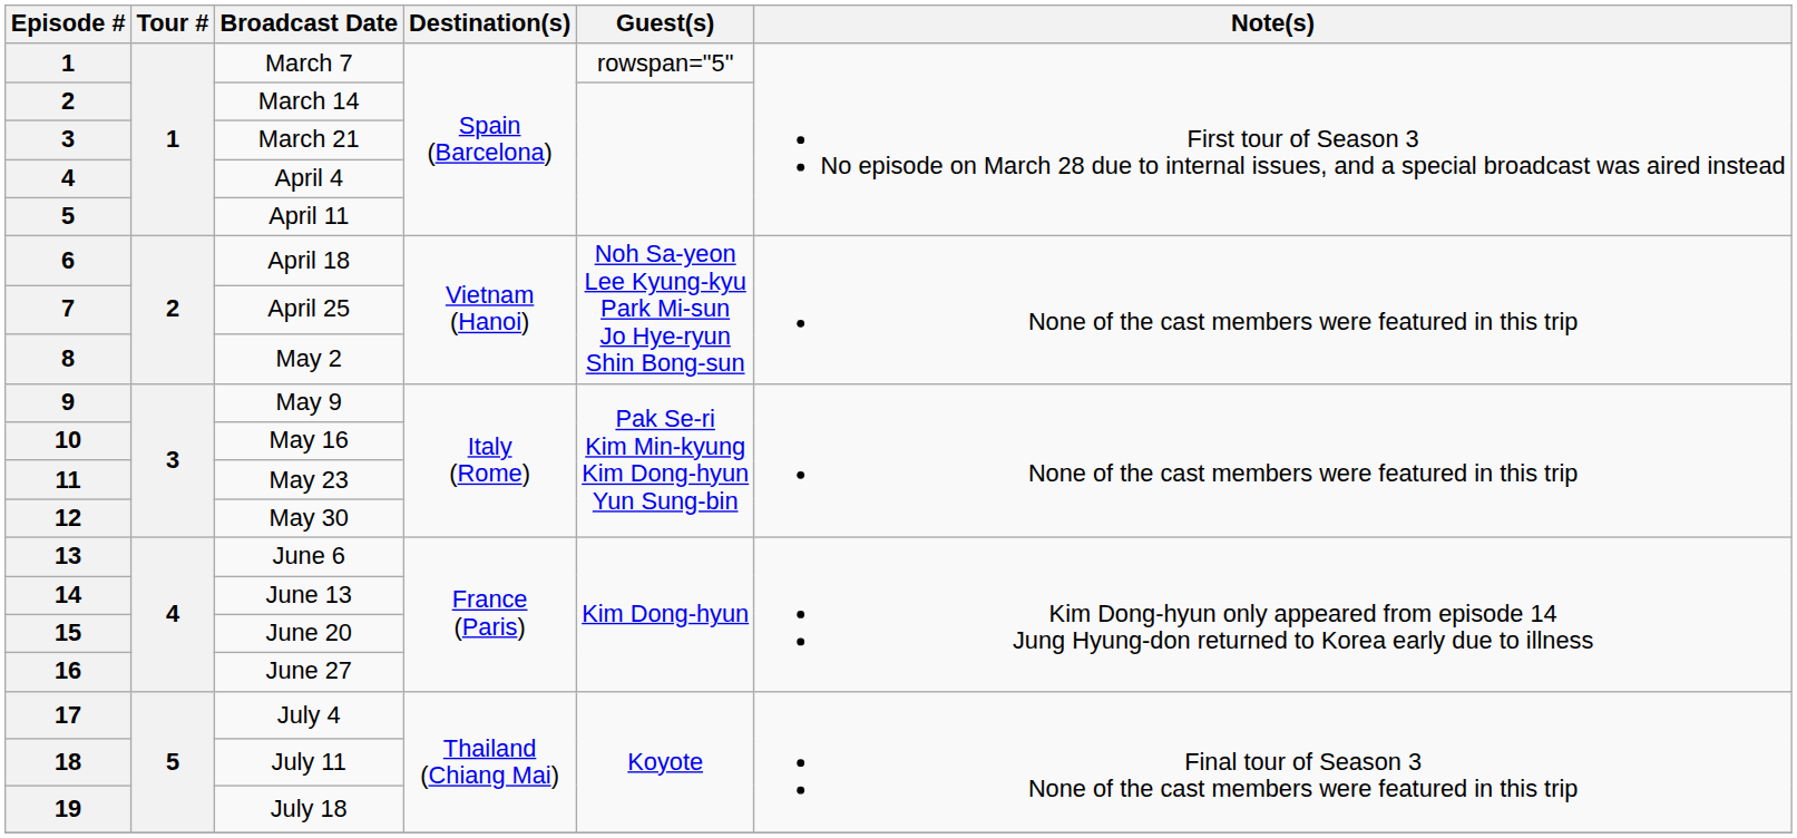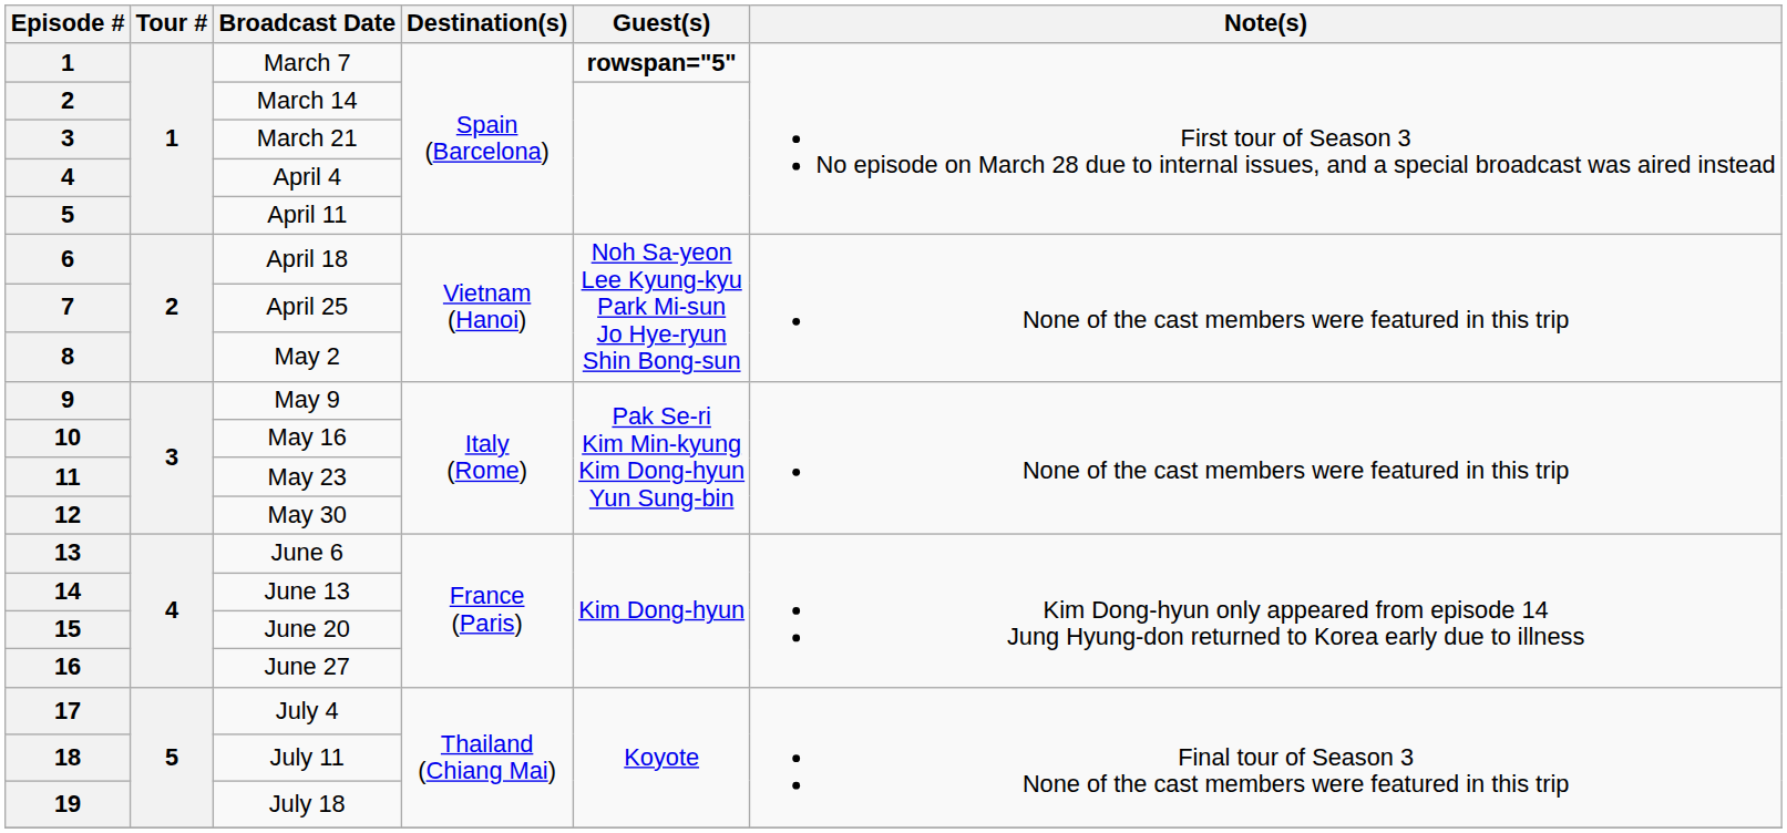March 7 | Guest(s): normal -> bold
